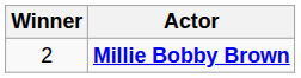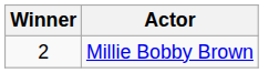Millie Bobby Brown | Actor: bold -> normal
